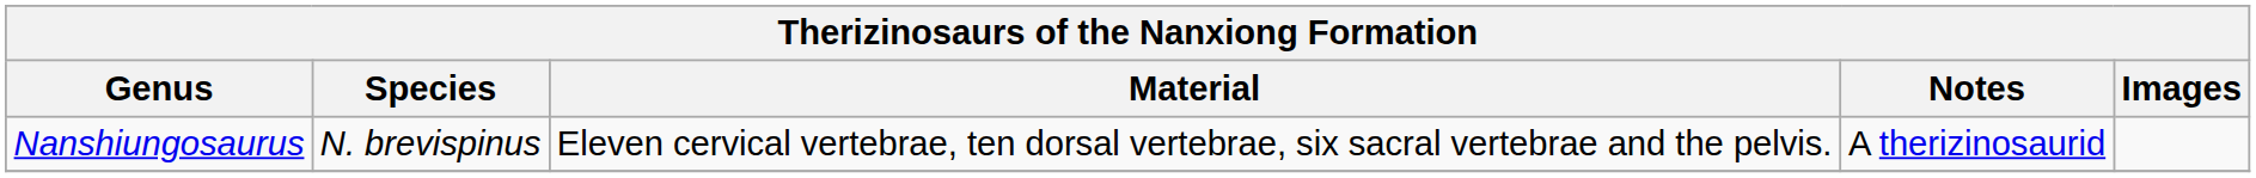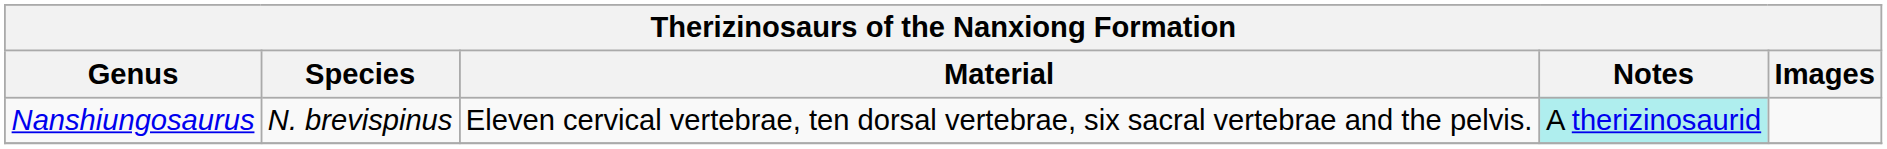Nanshiungosaurus | Notes: no background -> paleturquoise background
